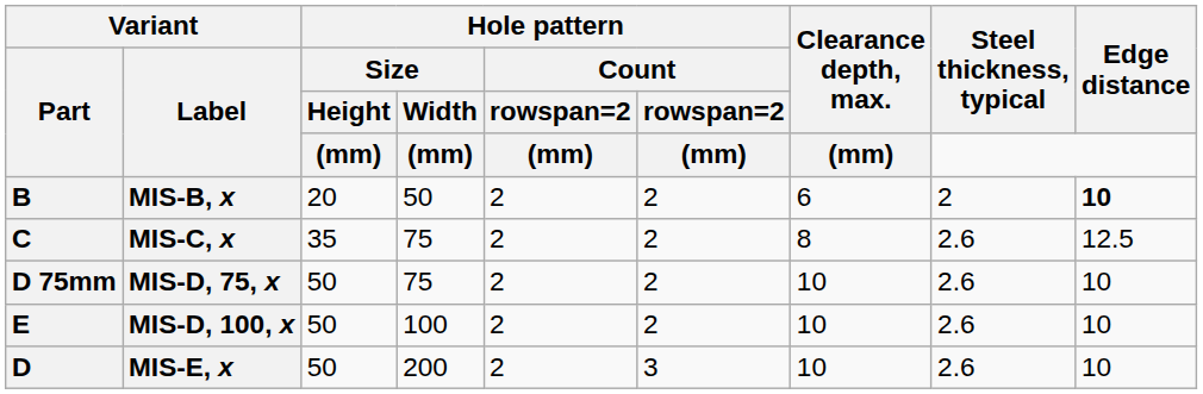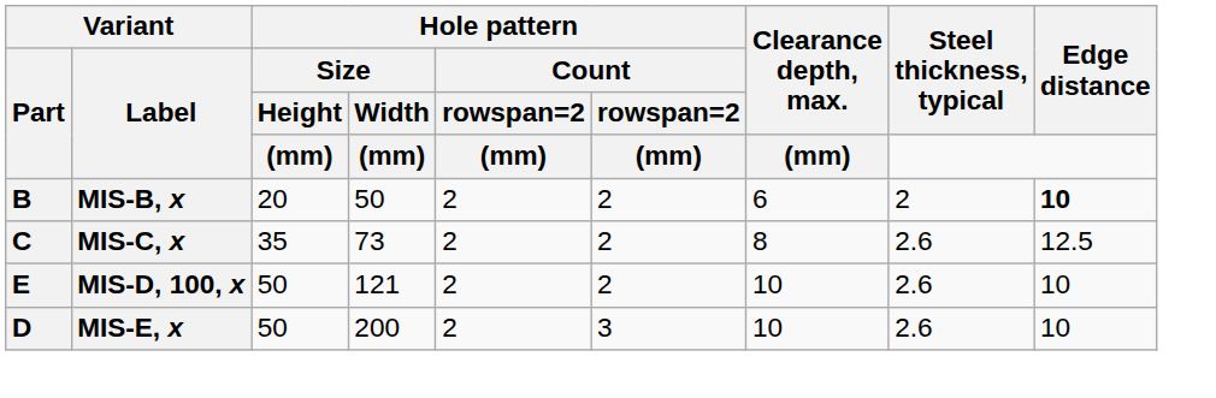MIS-C, x | Hole pattern / Size / Width / (mm): 75 -> 73
- row: D 75mm | MIS-D, 75, x | 50 | 75 | 2 | 2 | 10 | 2.6 | 10
MIS-D, 100, x | Hole pattern / Size / Width / (mm): 100 -> 121
